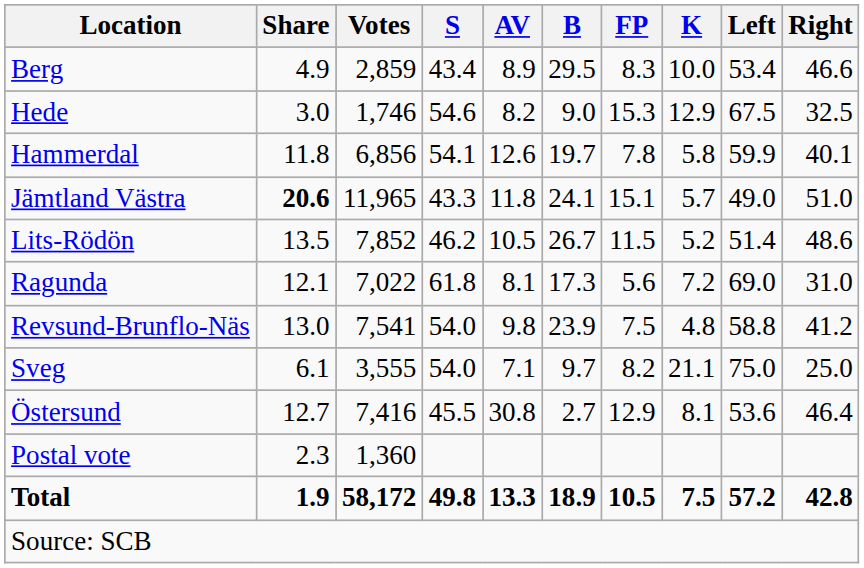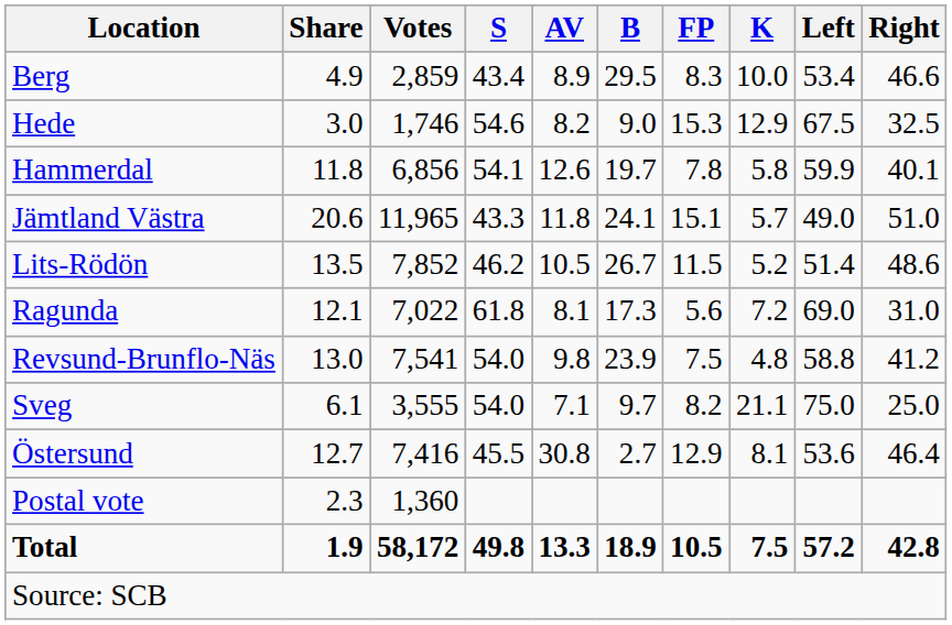Jämtland Västra | Share: bold -> normal
